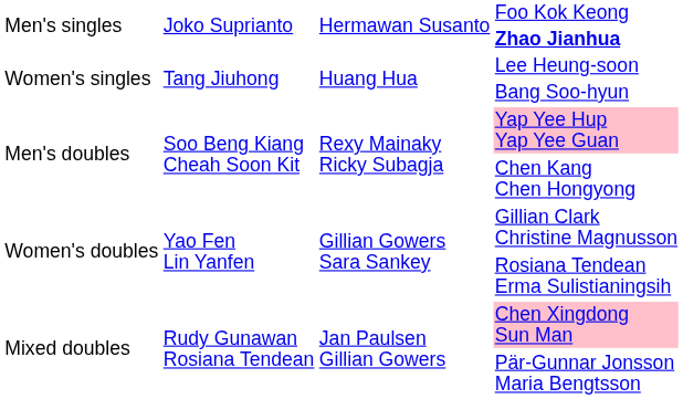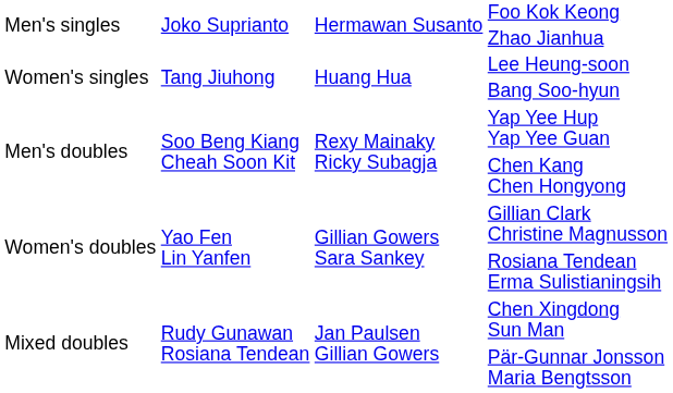Zhao Jianhua | column 4: bold -> normal
Yap Yee Hup Yap Yee Guan | column 4: pink background -> no background
Chen Xingdong Sun Man | column 4: pink background -> no background
